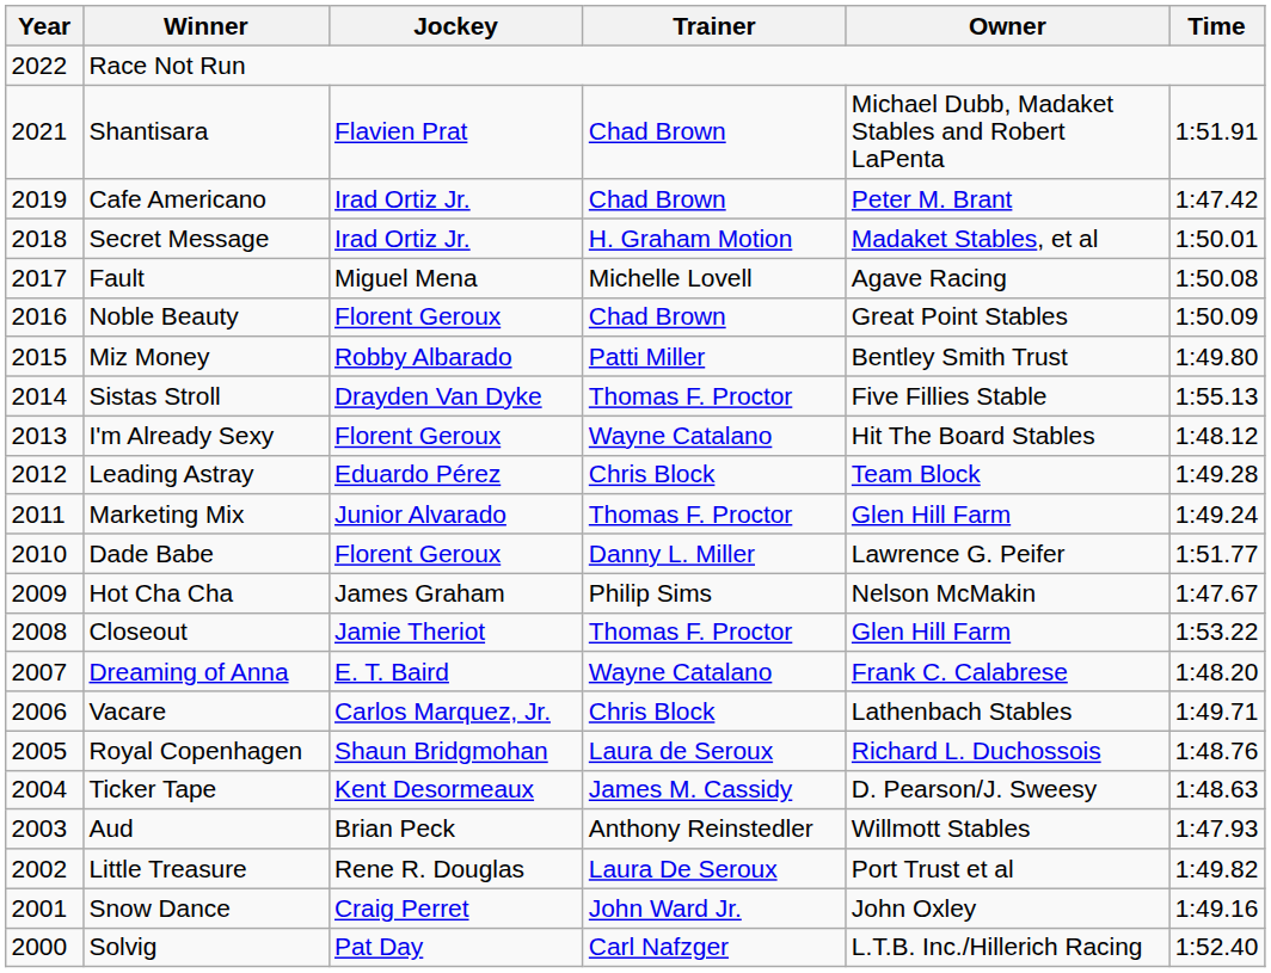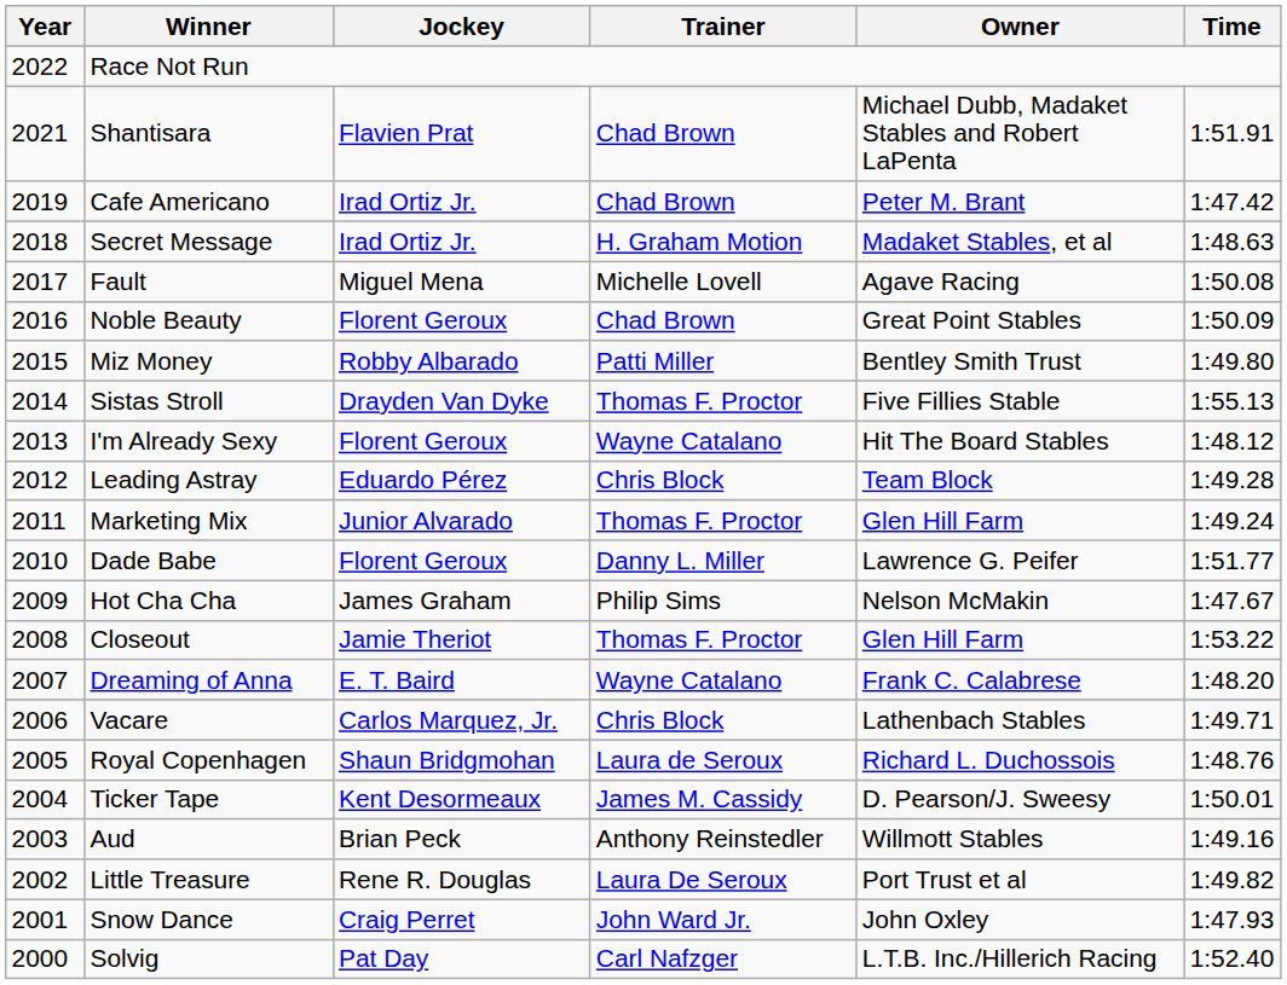Secret Message | Time: 1:50.01 -> 1:48.63
Ticker Tape | Time: 1:48.63 -> 1:50.01
Aud | Time: 1:47.93 -> 1:49.16
Snow Dance | Time: 1:49.16 -> 1:47.93
